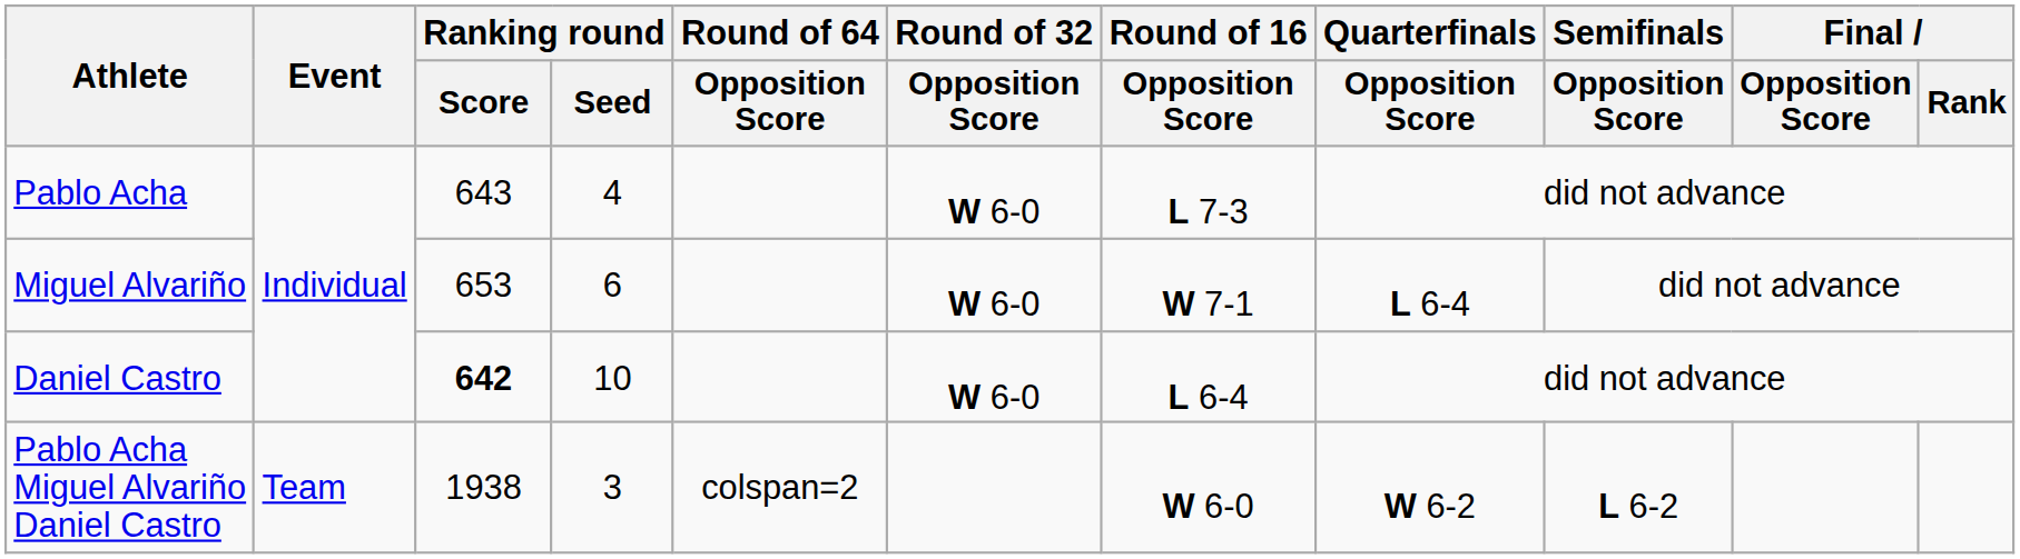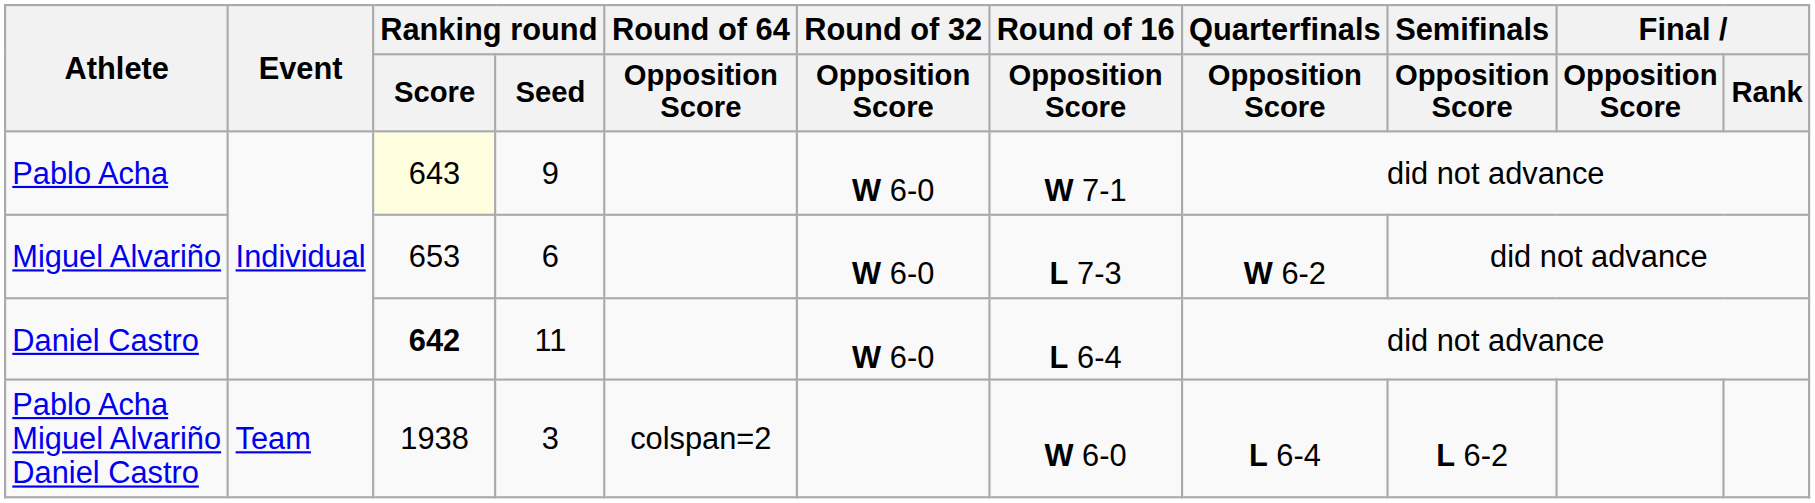Pablo Acha | Ranking round / Score: no background -> lightyellow background
Pablo Acha | Ranking round / Seed: 4 -> 9
Pablo Acha | Round of 16 / Opposition Score: L 7-3 -> W 7-1
Miguel Alvariño | Round of 16 / Opposition Score: W 7-1 -> L 7-3
Miguel Alvariño | Quarterfinals / Opposition Score: L 6-4 -> W 6-2
Daniel Castro | Ranking round / Seed: 10 -> 11
Pablo Acha Miguel Alvariño Daniel Castro | Quarterfinals / Opposition Score: W 6-2 -> L 6-4
